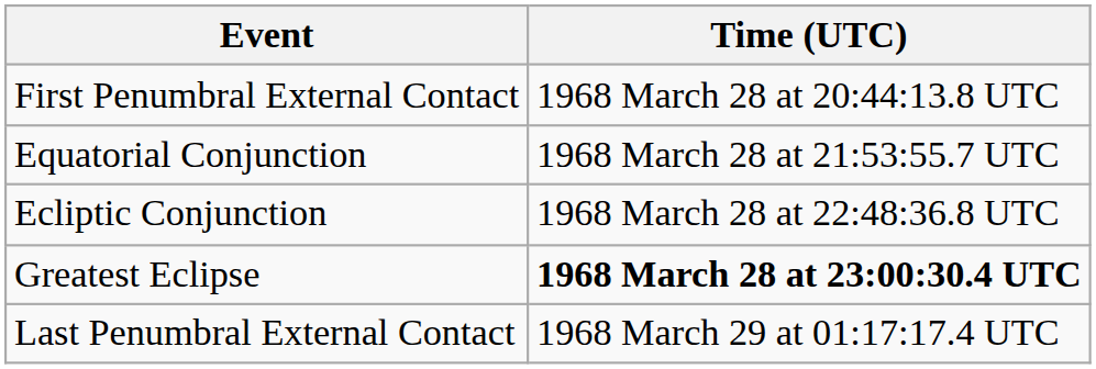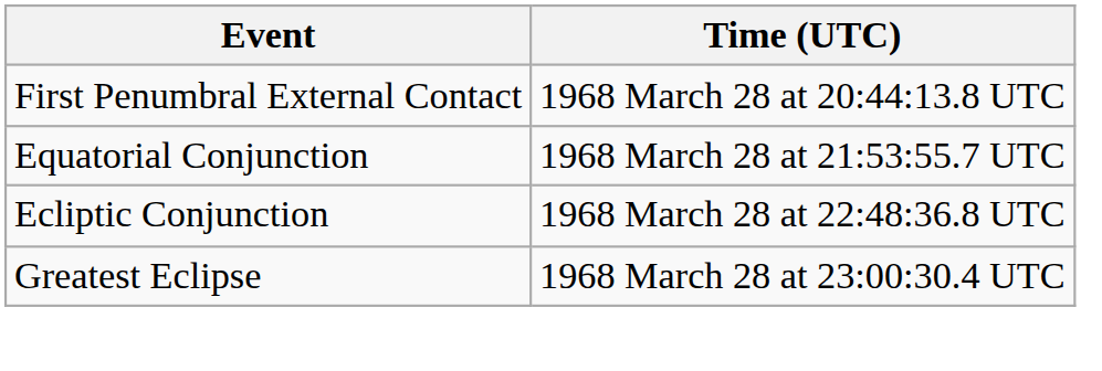Greatest Eclipse | Time (UTC): bold -> normal
- row: Last Penumbral External Contact | 1968 March 29 at 01:17:17.4 UTC
